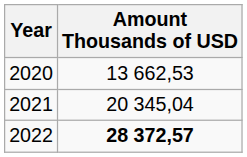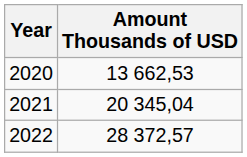2022 | Amount Thousands of USD: bold -> normal
